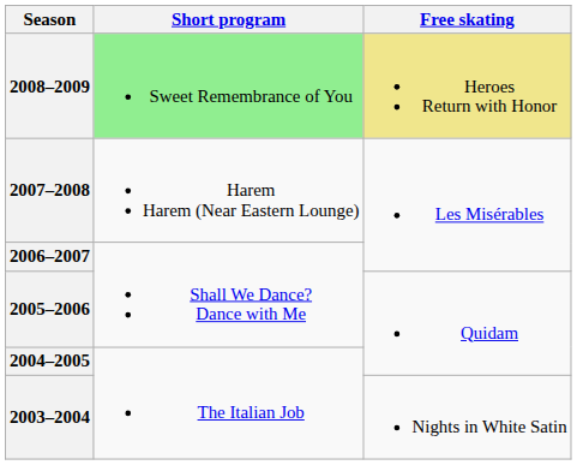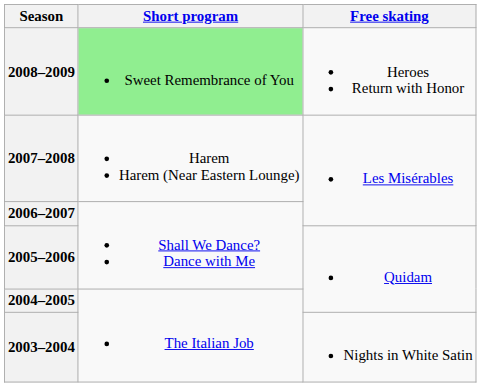2008–2009 | Free skating: khaki background -> no background
